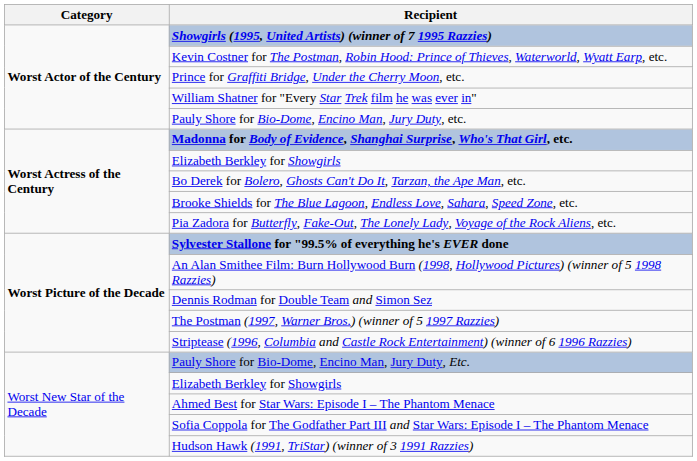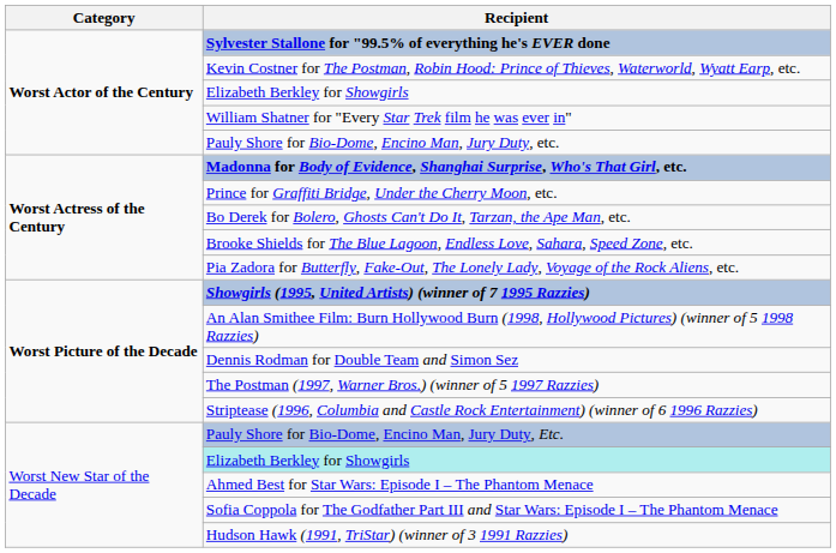row 2 | Recipient: Showgirls (1995, United Artists) (winner of 7 1995 Razzies) -> Sylvester Stallone for "99.5% of everything he's EVER done
row 4 | Recipient: Prince for Graffiti Bridge, Under the Cherry Moon, etc. -> Elizabeth Berkley for Showgirls
row 8 | Recipient: Elizabeth Berkley for Showgirls -> Prince for Graffiti Bridge, Under the Cherry Moon, etc.
row 12 | Recipient: Sylvester Stallone for "99.5% of everything he's EVER done -> Showgirls (1995, United Artists) (winner of 7 1995 Razzies)
row 18 | Recipient: no background -> paleturquoise background
